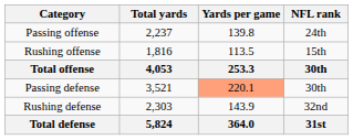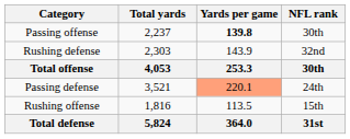Passing offense | Yards per game: normal -> bold
Passing offense | NFL rank: 24th -> 30th
rows swapped: Rushing offense <-> Rushing defense
Passing defense | NFL rank: 30th -> 24th
